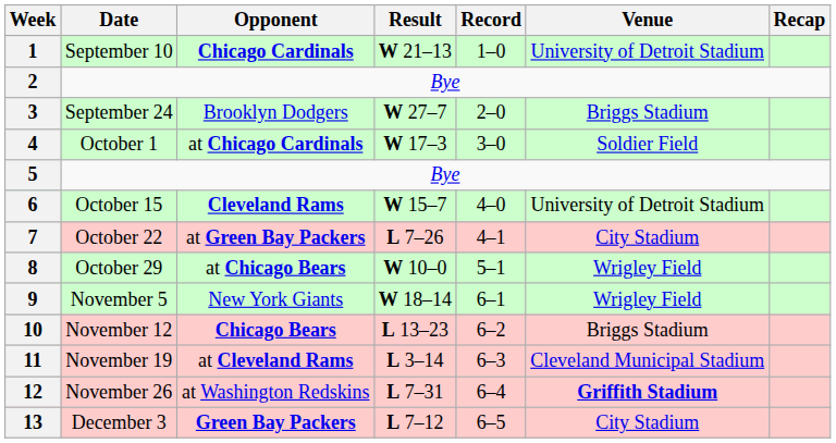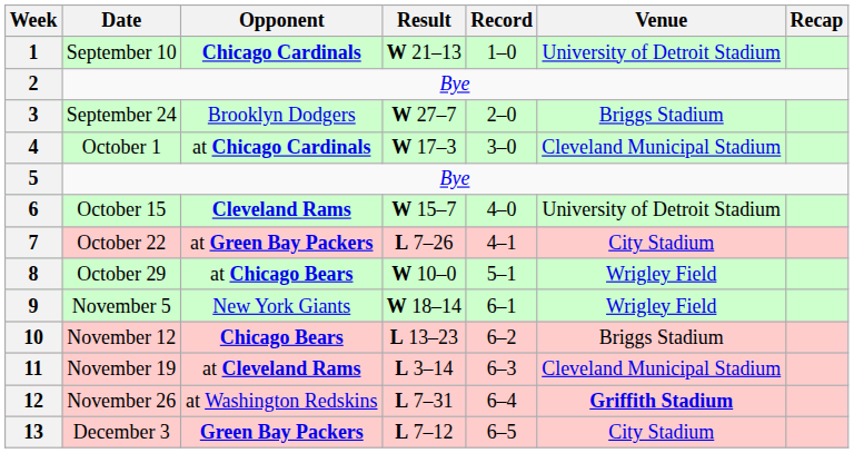4 | Venue: Soldier Field -> Cleveland Municipal Stadium
